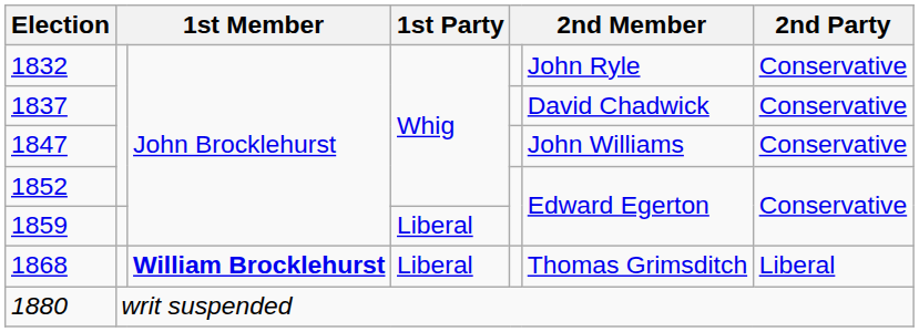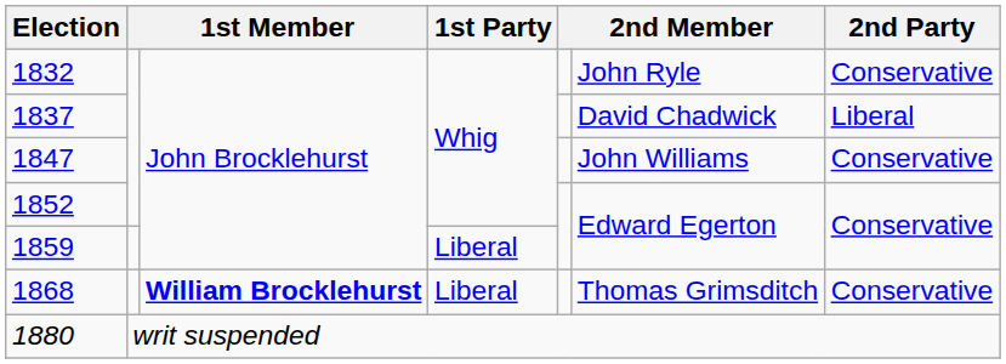1837 | 2nd Party: Conservative -> Liberal
1868 | 2nd Party: Liberal -> Conservative
